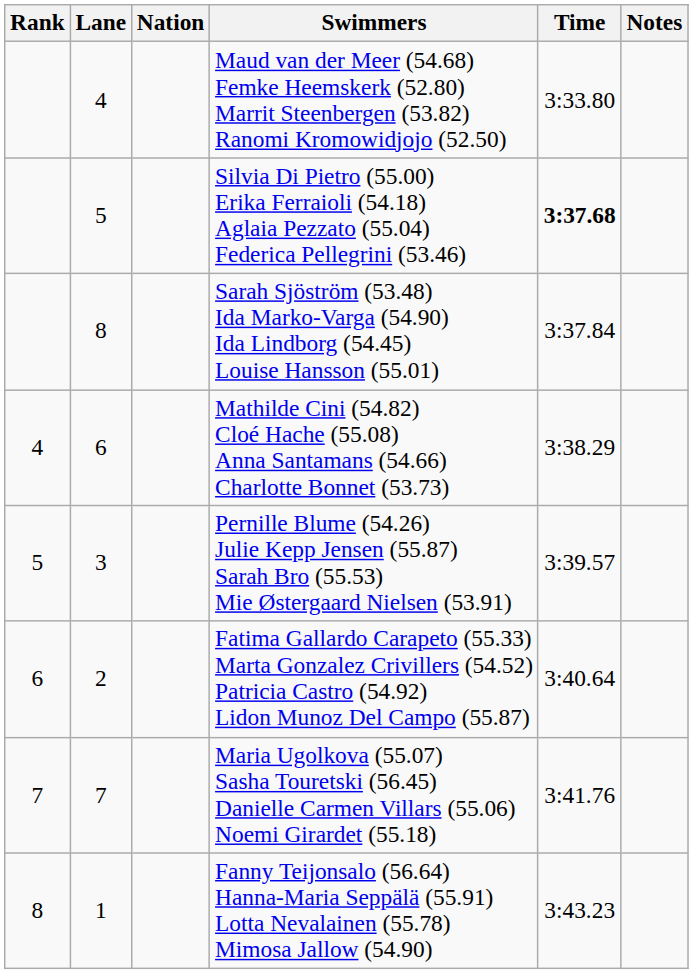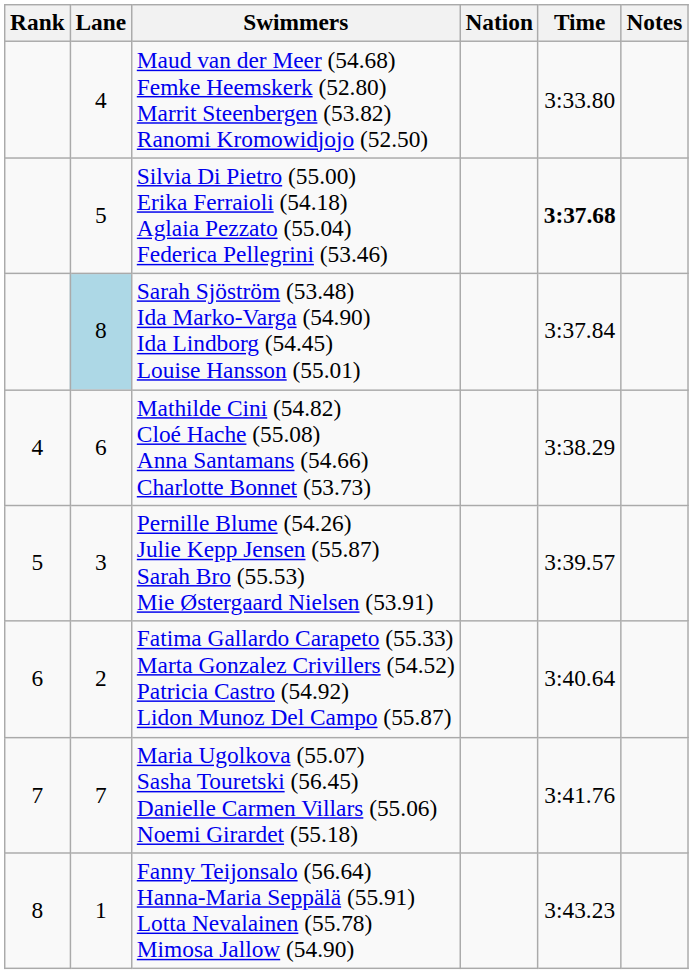columns swapped: Nation <-> Swimmers
row 4 | Lane: no background -> lightblue background
